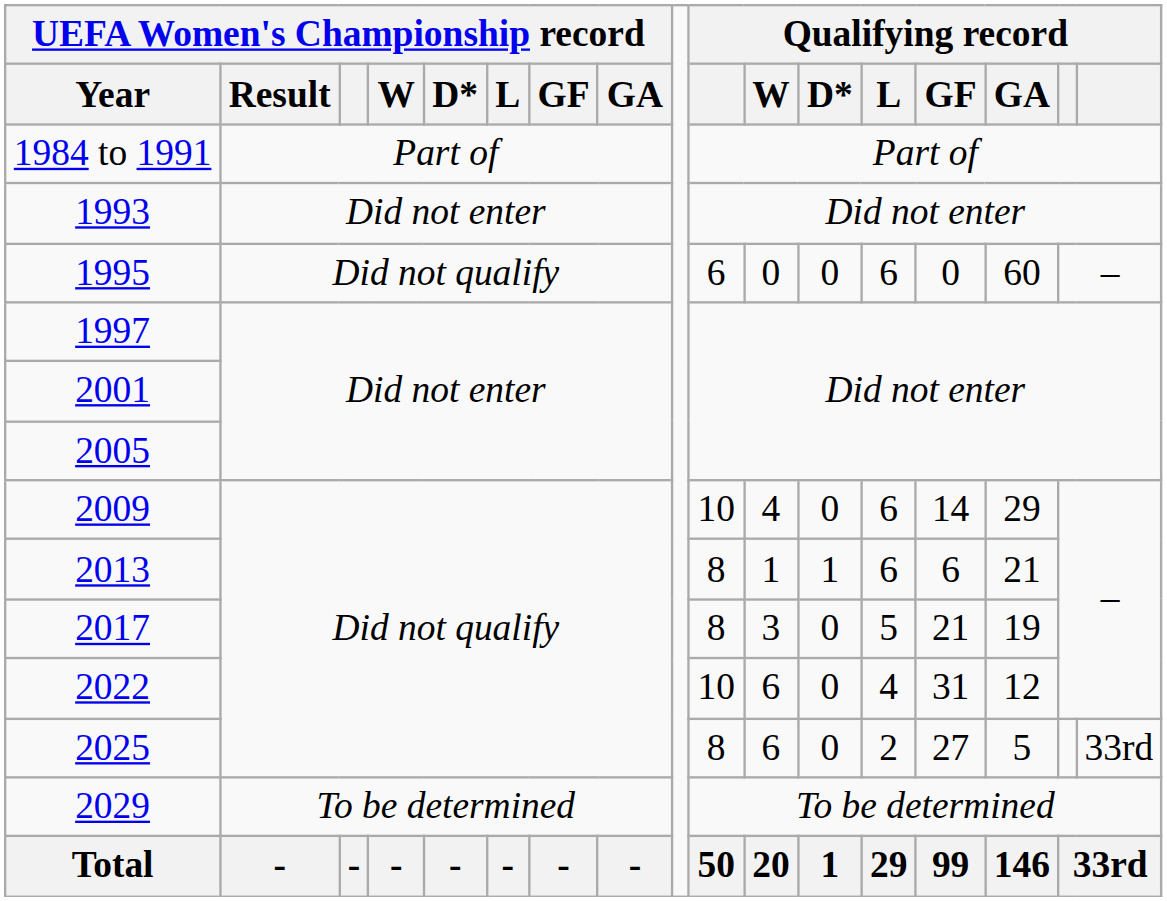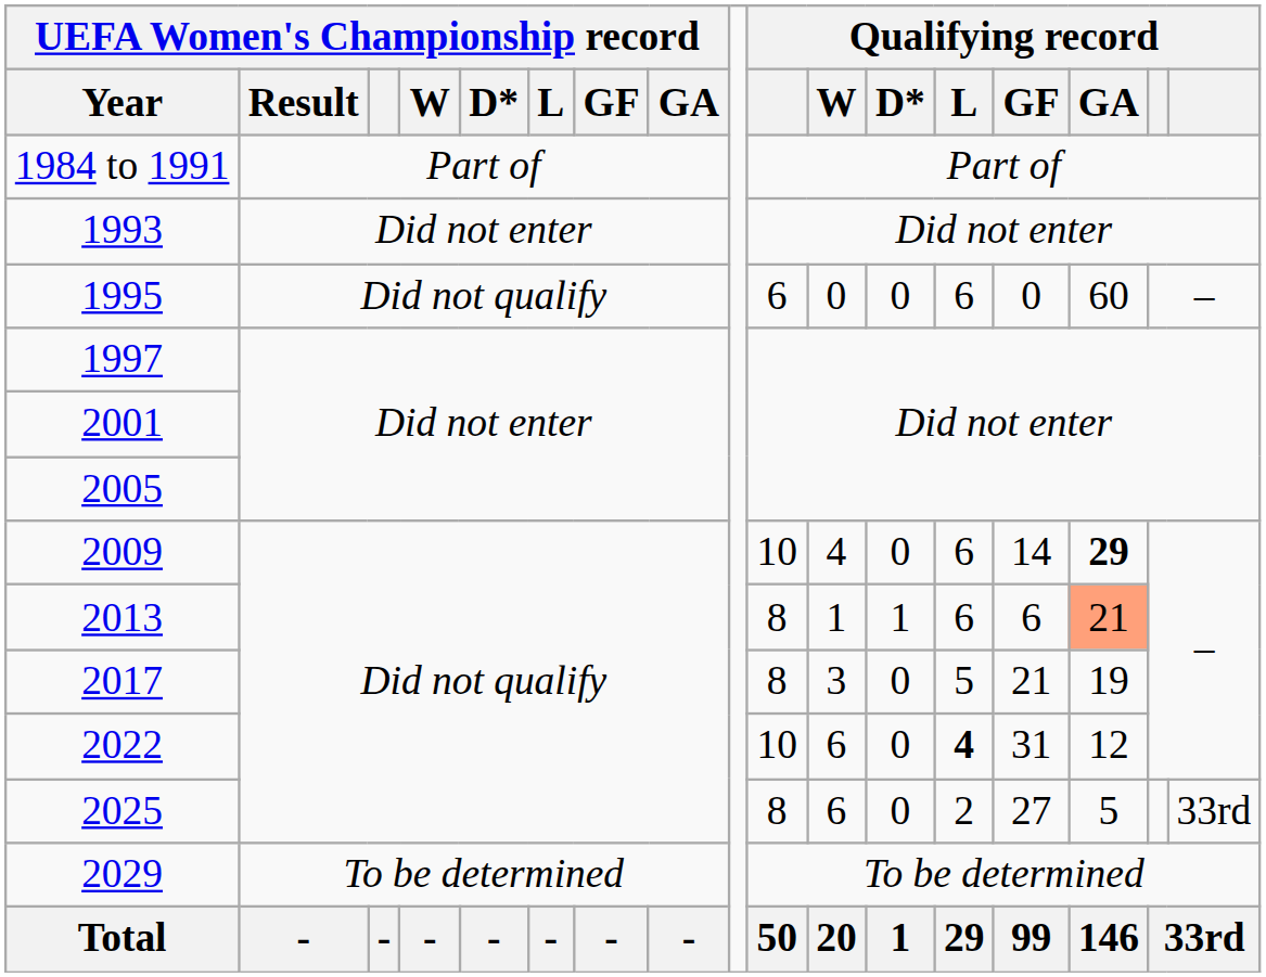2009 | Qualifying record / GA: normal -> bold
2013 | Qualifying record / GA: no background -> lightsalmon background
2022 | Qualifying record / L: normal -> bold
